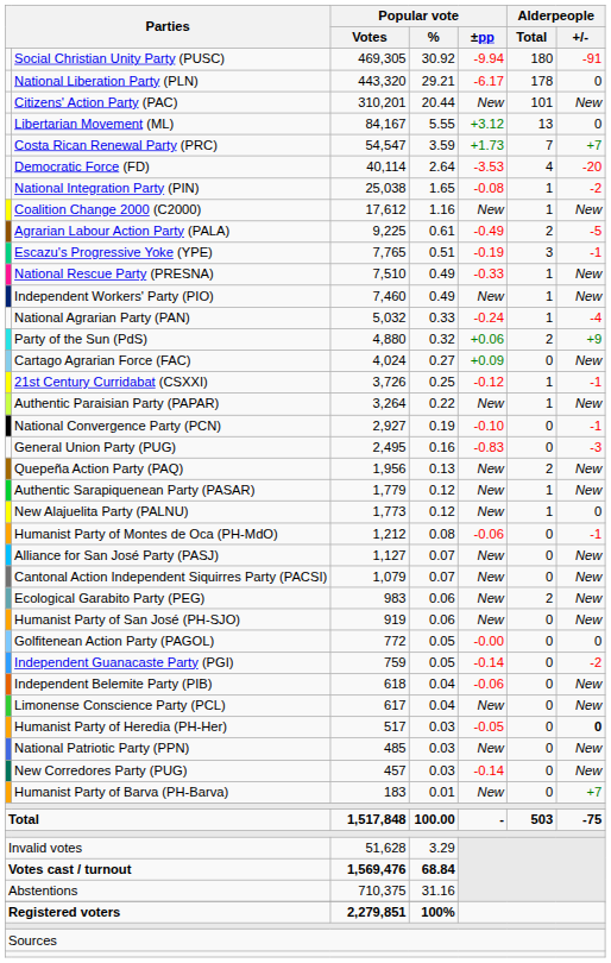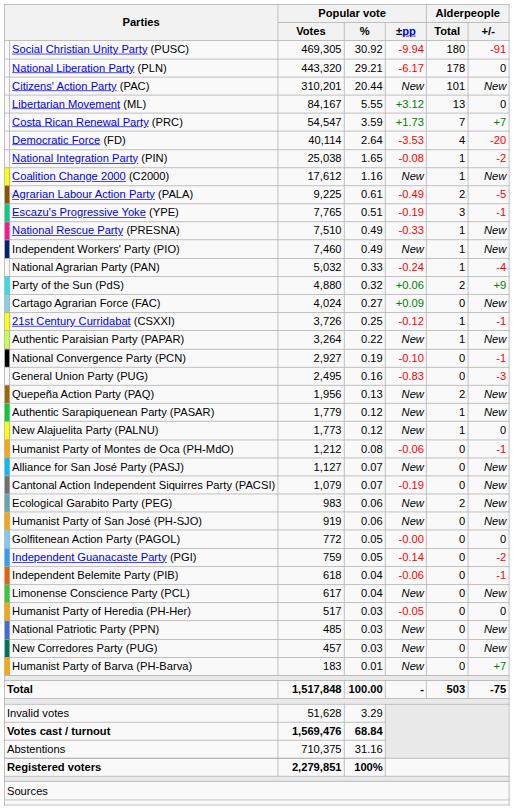Cantonal Action Independent Siquirres Party (PACSI) | Popular vote / ±pp: New -> -0.19
Independent Belemite Party (PIB) | Alderpeople / +/-: New -> -1
Humanist Party of Heredia (PH-Her) | Alderpeople / +/-: bold -> normal
New Corredores Party (PUG) | Popular vote / ±pp: -0.14 -> New
